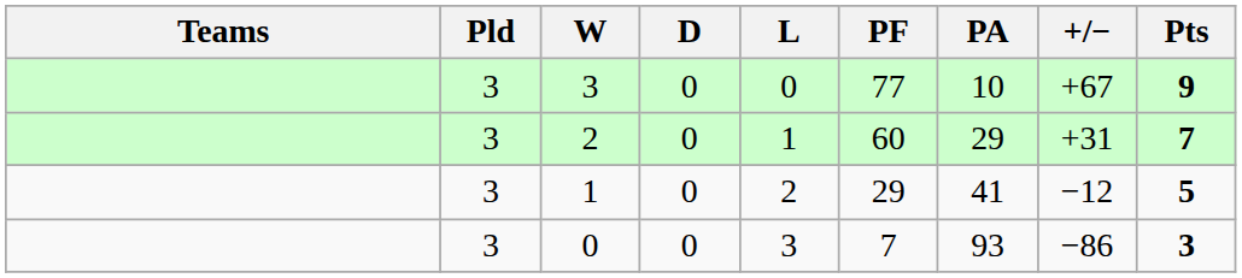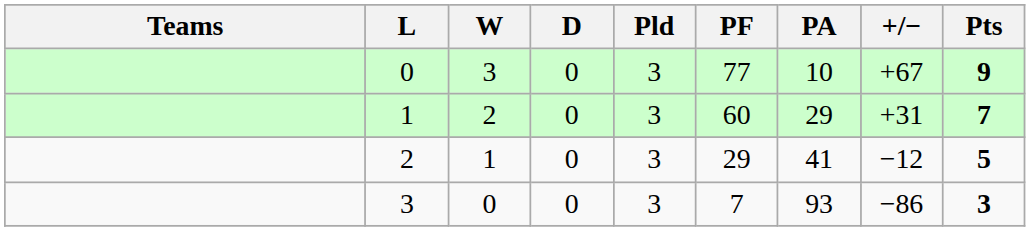columns swapped: Pld <-> L
